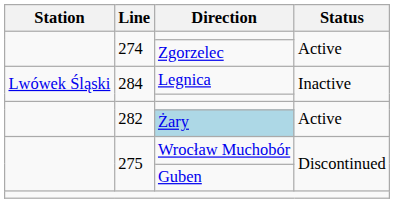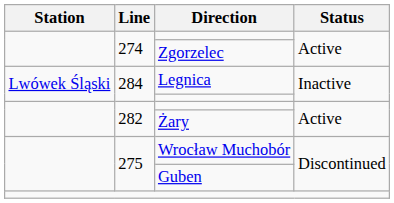Żary | Direction: lightblue background -> no background
